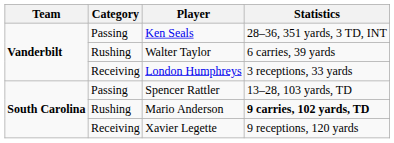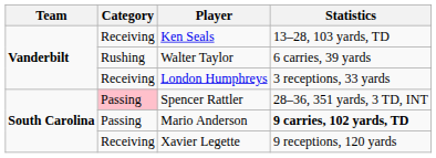Ken Seals | Category: Passing -> Receiving
Ken Seals | Statistics: 28–36, 351 yards, 3 TD, INT -> 13–28, 103 yards, TD
Spencer Rattler | Category: no background -> pink background
Spencer Rattler | Statistics: 13–28, 103 yards, TD -> 28–36, 351 yards, 3 TD, INT
Mario Anderson | Category: Rushing -> Passing
